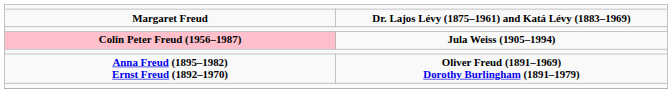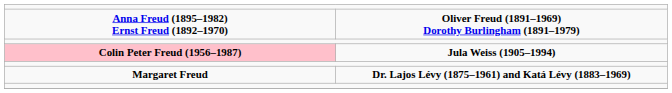row 2 | column 1: Margaret Freud -> Anna Freud (1895–1982) Ernst Freud (1892–1970)
row 2 | column 2: Dr. Lajos Lévy (1875–1961) and Katá Lévy (1883–1969) -> Oliver Freud (1891–1969) Dorothy Burlingham (1891–1979)
row 6 | column 1: Anna Freud (1895–1982) Ernst Freud (1892–1970) -> Margaret Freud
row 6 | column 2: Oliver Freud (1891–1969) Dorothy Burlingham (1891–1979) -> Dr. Lajos Lévy (1875–1961) and Katá Lévy (1883–1969)
